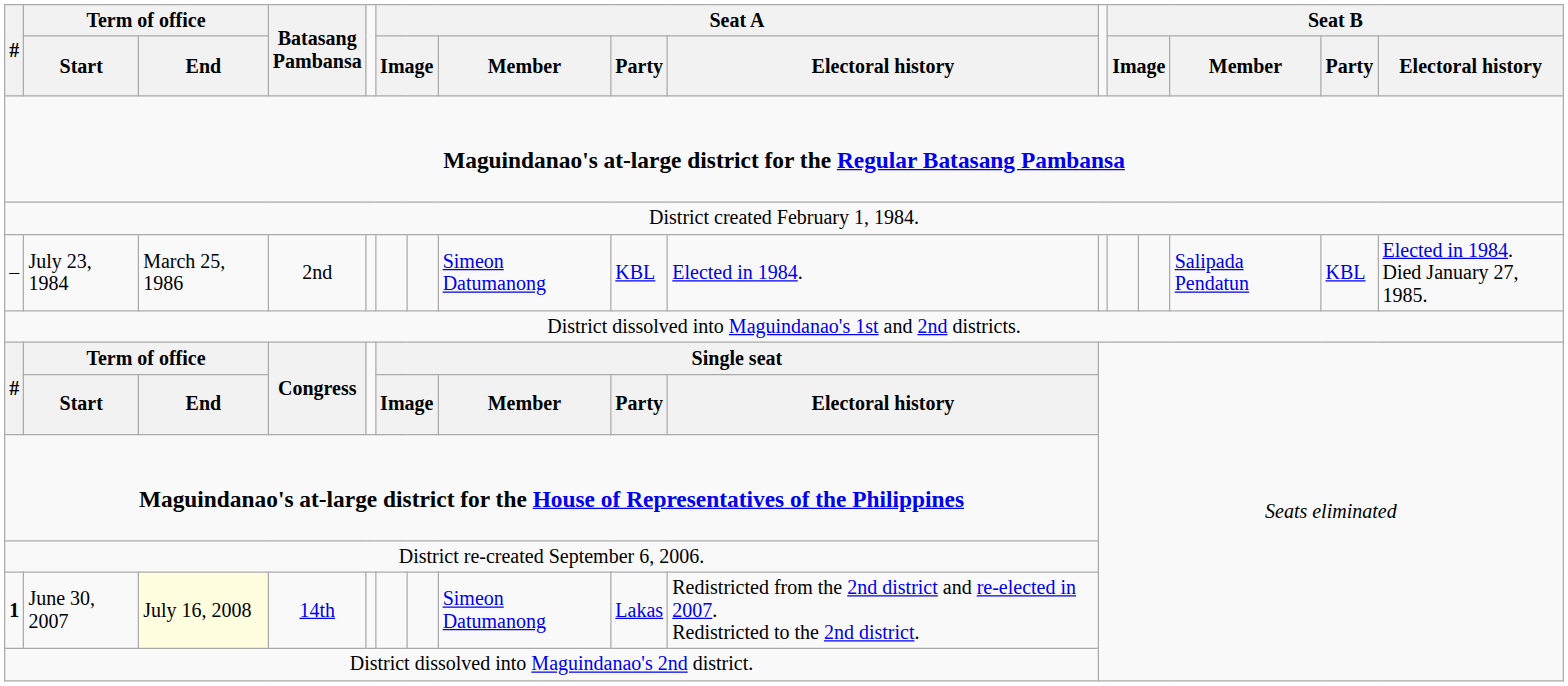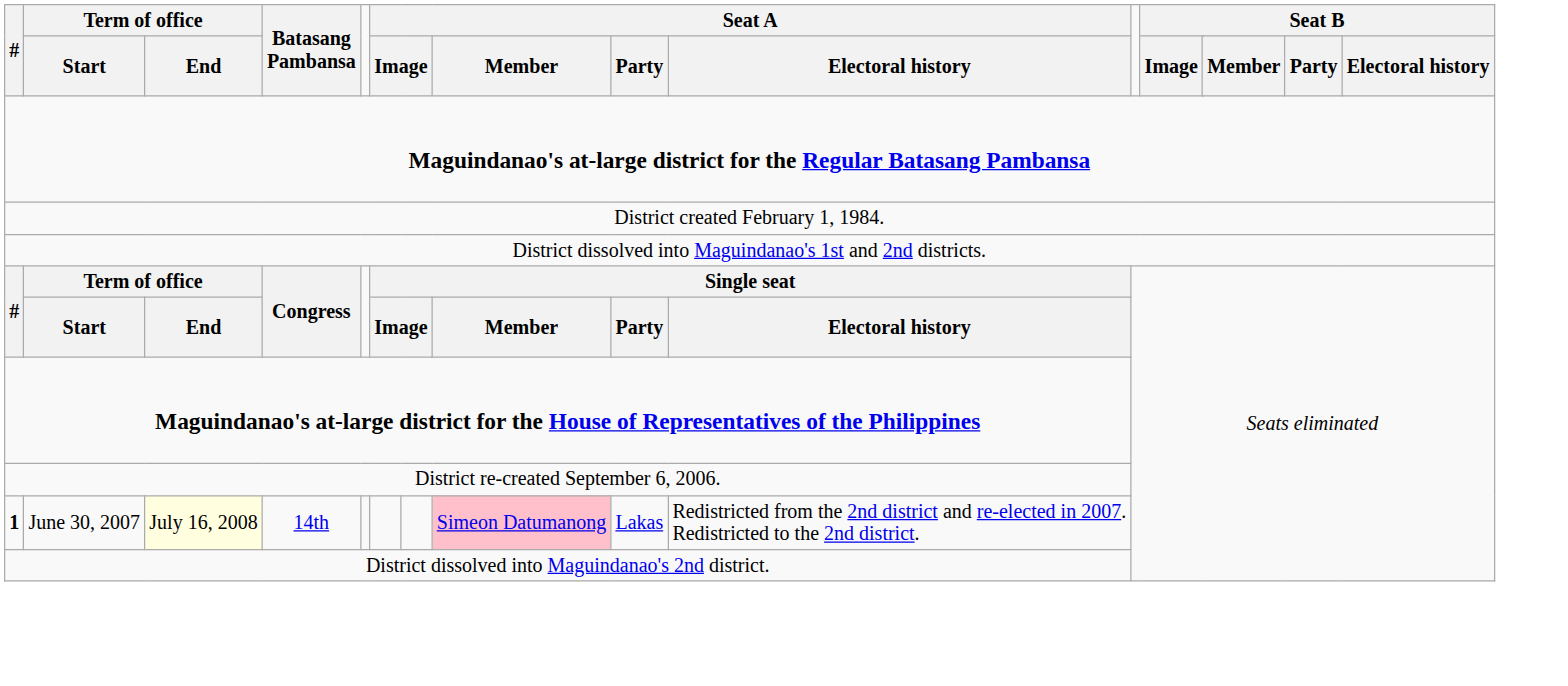- row: – | July 23, 1984 | March 25, 1986 | 2nd | Simeon Datumanong | KBL | Elected in 1984. | Salipada Pendatun | KBL | Elected in 1984. Died January 27, 1985.
1 | Seat A / Member: no background -> pink background
